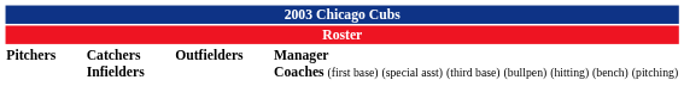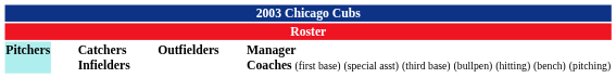Pitchers | column 1: no background -> paleturquoise background
